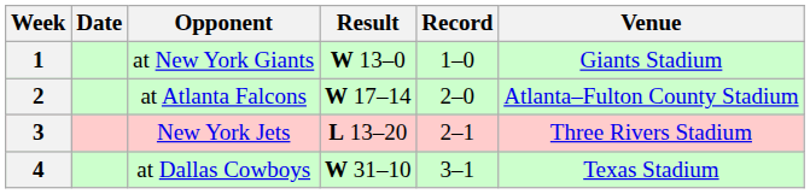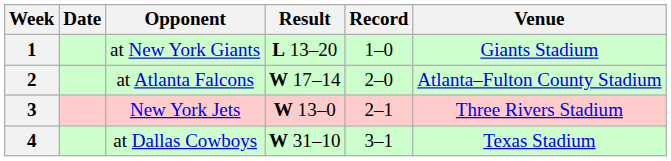1 | Result: W 13–0 -> L 13–20
3 | Result: L 13–20 -> W 13–0
